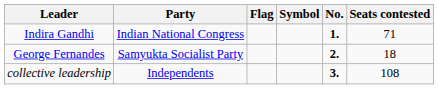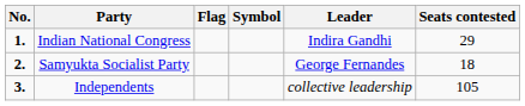columns swapped: No. <-> Leader
Indian National Congress | Seats contested: 71 -> 29
Independents | Seats contested: 108 -> 105
